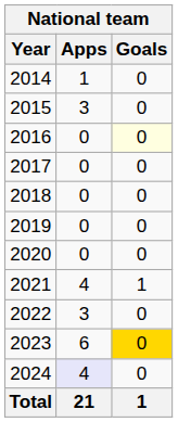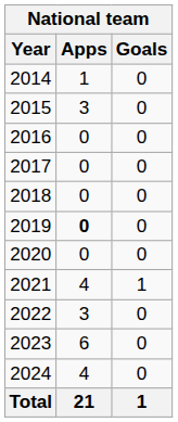2016 | Goals: lightyellow background -> no background
2019 | Apps: normal -> bold
2023 | Goals: gold background -> no background
2024 | Apps: lavender background -> no background
